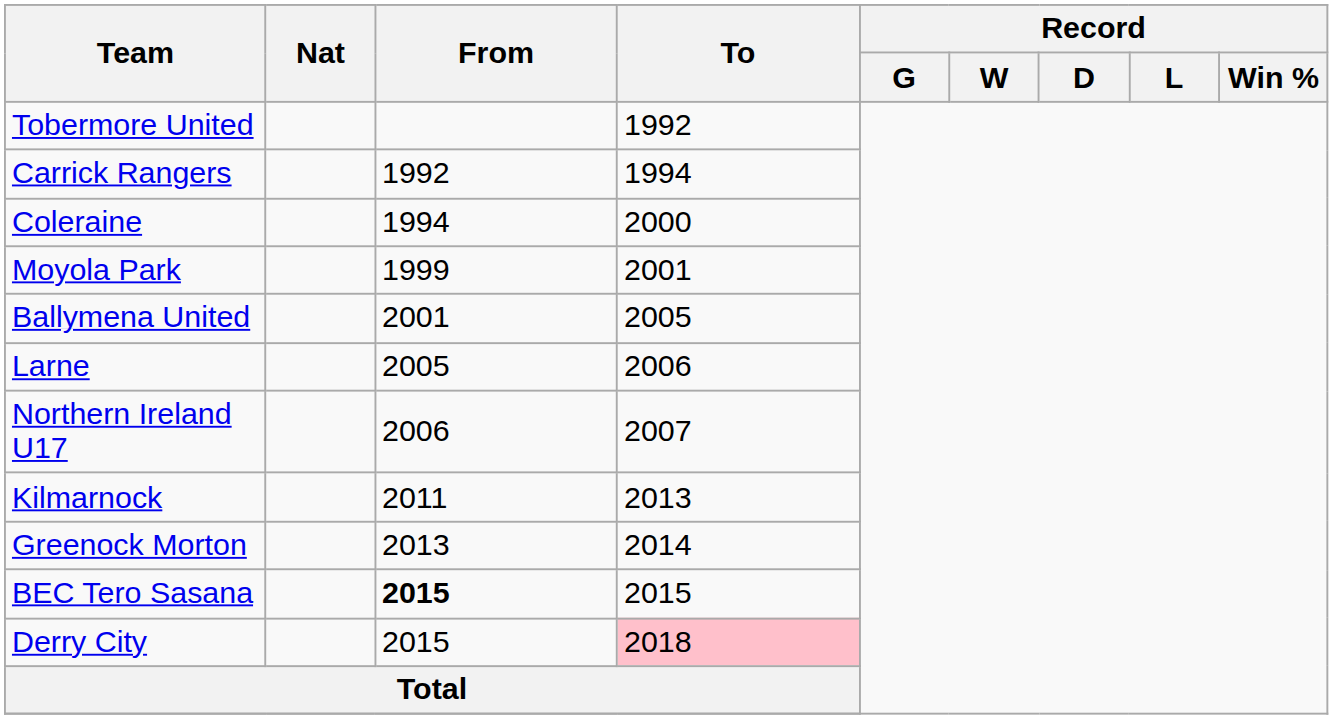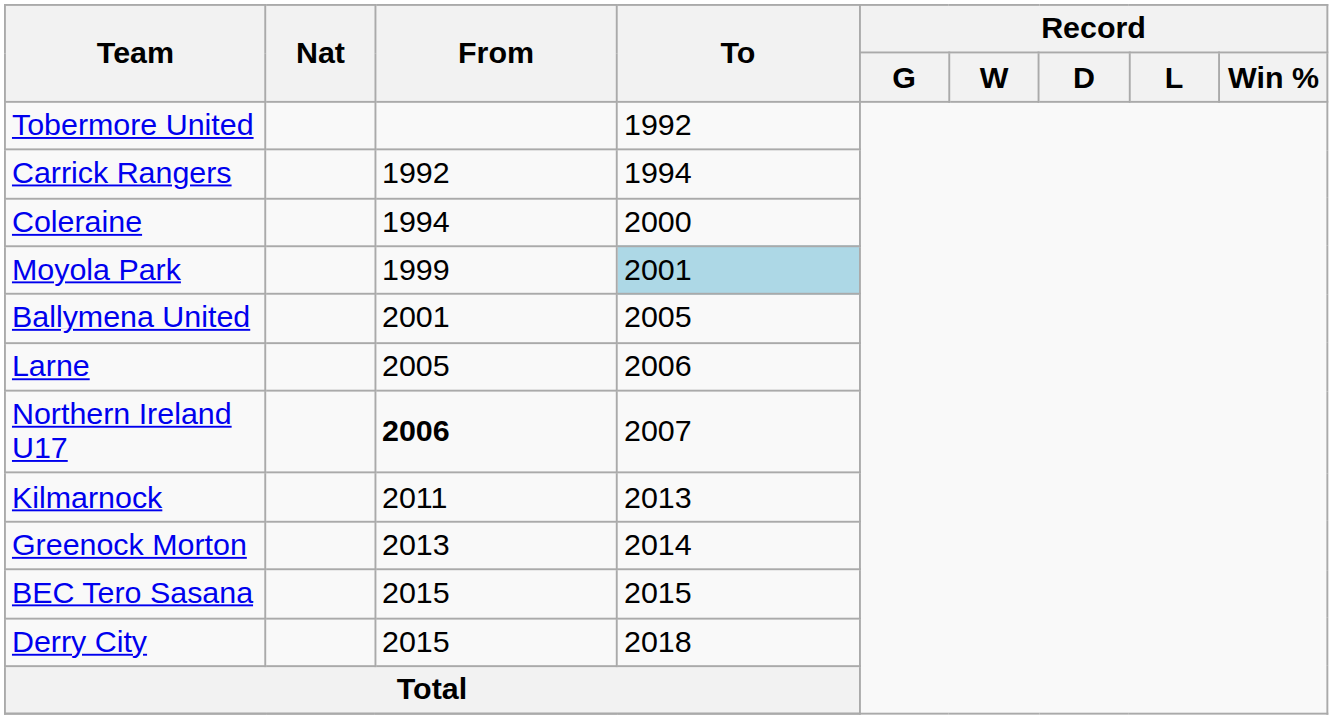Moyola Park | To: no background -> lightblue background
Northern Ireland U17 | From: normal -> bold
BEC Tero Sasana | From: bold -> normal
Derry City | To: pink background -> no background
